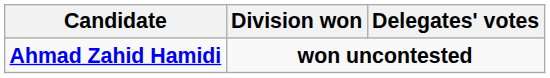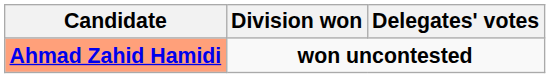Ahmad Zahid Hamidi | Candidate: no background -> lightsalmon background
